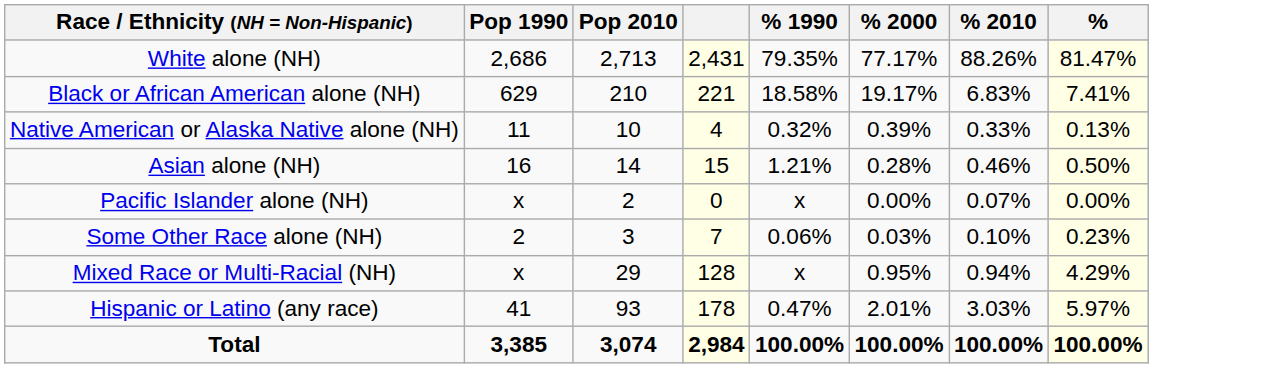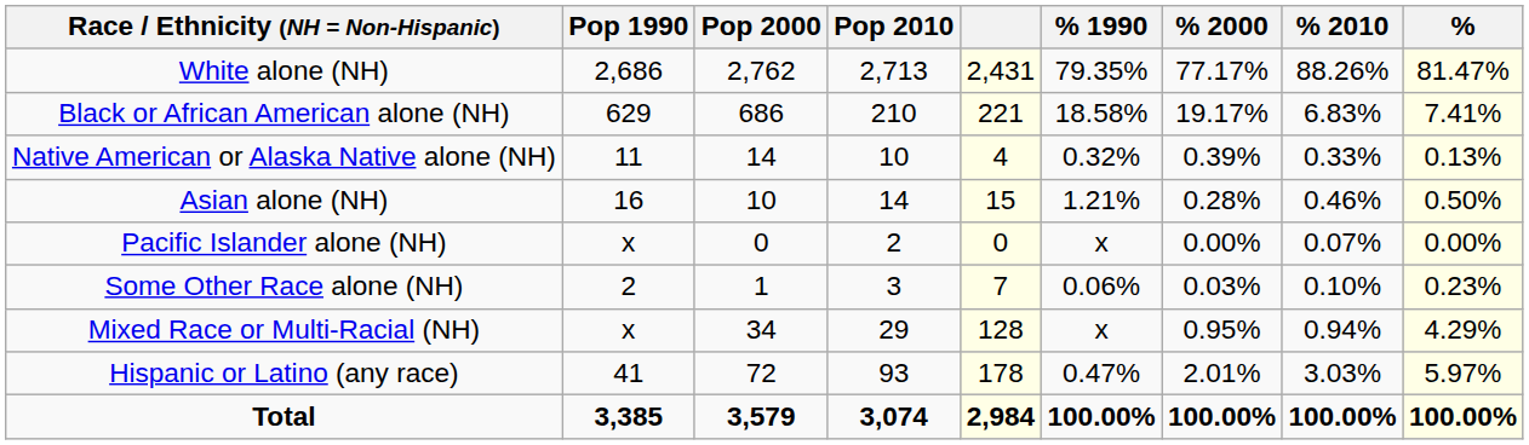+ column: Pop 2000 | 2,762 | 686 | 14 | 10 | 0 | 1 | 34 | 72 | 3,579
